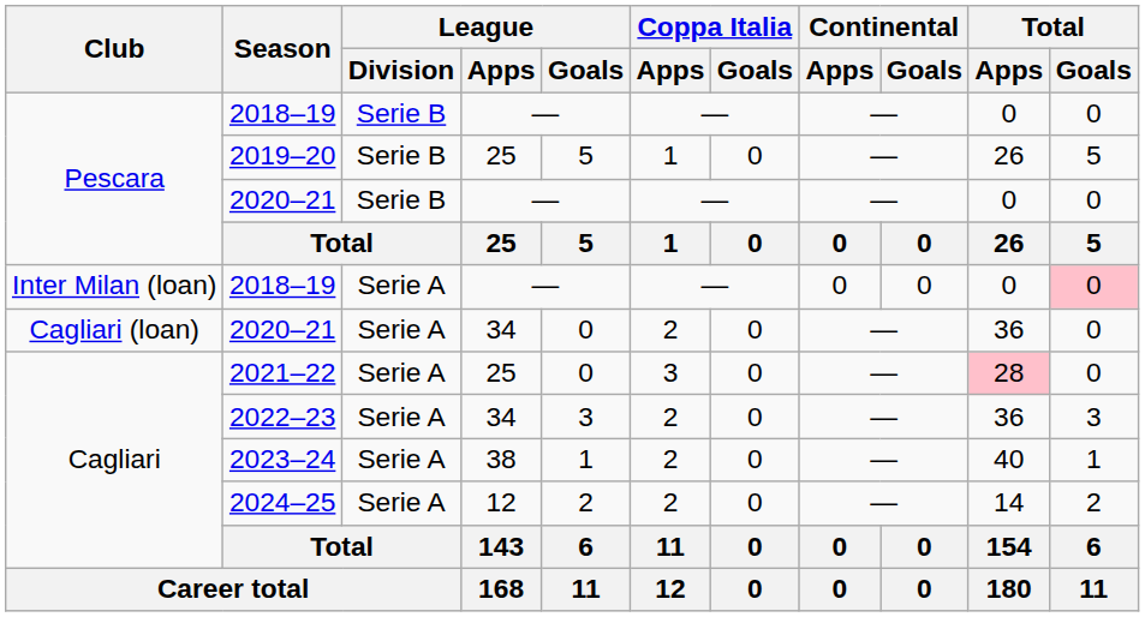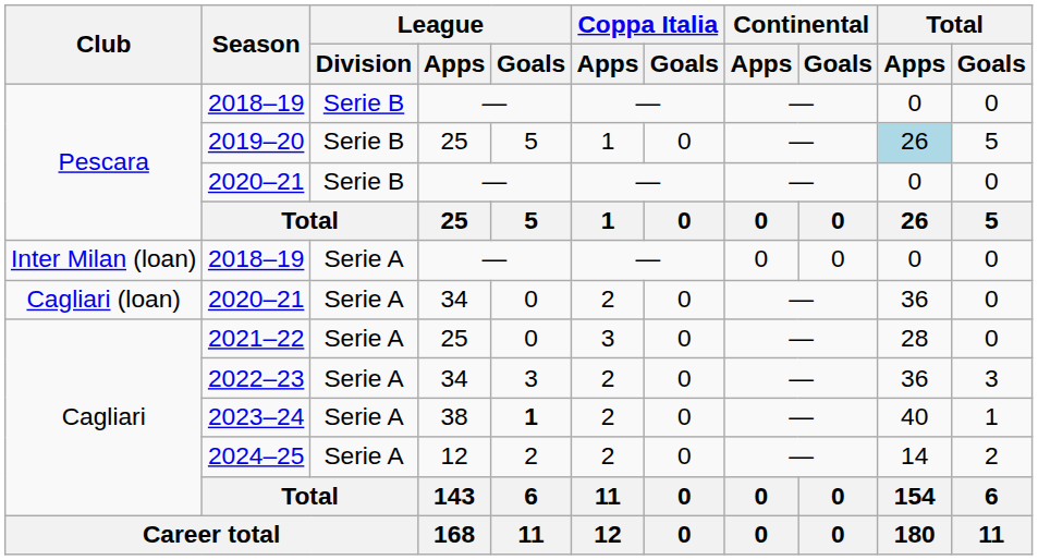2019–20 | Total / Apps: no background -> lightblue background
Inter Milan (loan) / 2018–19 | Total / Goals: pink background -> no background
2021–22 | Total / Apps: pink background -> no background
2023–24 | League / Goals: normal -> bold
